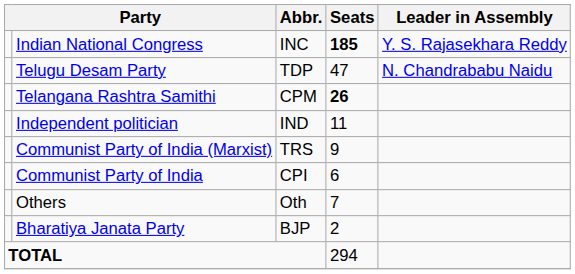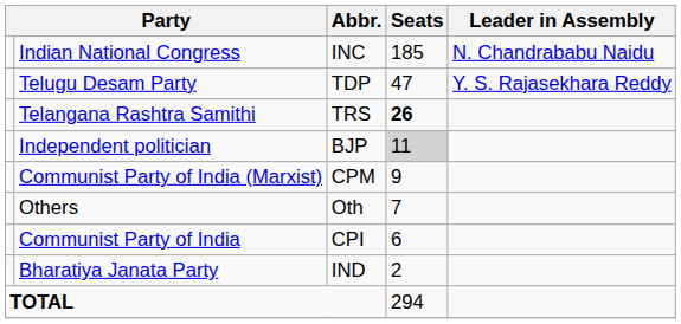Indian National Congress | Seats: bold -> normal
Indian National Congress | Leader in Assembly: Y. S. Rajasekhara Reddy -> N. Chandrababu Naidu
Telugu Desam Party | Leader in Assembly: N. Chandrababu Naidu -> Y. S. Rajasekhara Reddy
Telangana Rashtra Samithi | Abbr.: CPM -> TRS
Independent politician | Abbr.: IND -> BJP
Independent politician | Seats: no background -> lightgrey background
Communist Party of India (Marxist) | Abbr.: TRS -> CPM
rows swapped: Others <-> Communist Party of India
Bharatiya Janata Party | Abbr.: BJP -> IND
